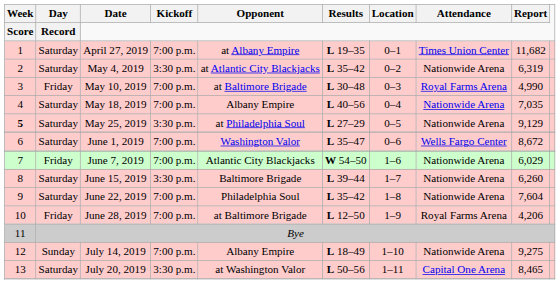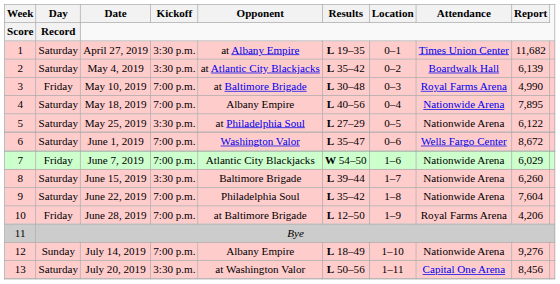April 27, 2019 | Kickoff: 7:00 p.m. -> 3:30 p.m.
May 4, 2019 | Attendance: Nationwide Arena -> Boardwalk Hall
May 4, 2019 | Report: 6,319 -> 6,139
May 18, 2019 | Report: 7,035 -> 7,895
May 25, 2019 | Week / Score: bold -> normal
May 25, 2019 | Report: 9,129 -> 6,122
July 14, 2019 | Report: 9,275 -> 9,276
July 20, 2019 | Report: 8,465 -> 8,456
